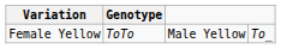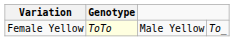Female Yellow | Genotype: no background -> lightyellow background
